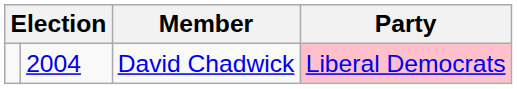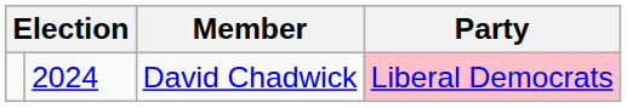David Chadwick | column 2: 2004 -> 2024
